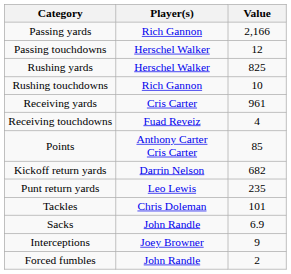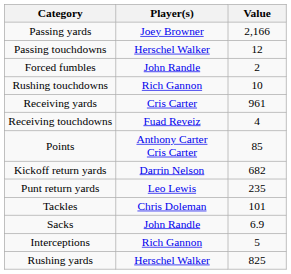Passing yards | Player(s): Rich Gannon -> Joey Browner
rows swapped: Rushing yards <-> Forced fumbles
Interceptions | Player(s): Joey Browner -> Rich Gannon
Interceptions | Value: 9 -> 5
